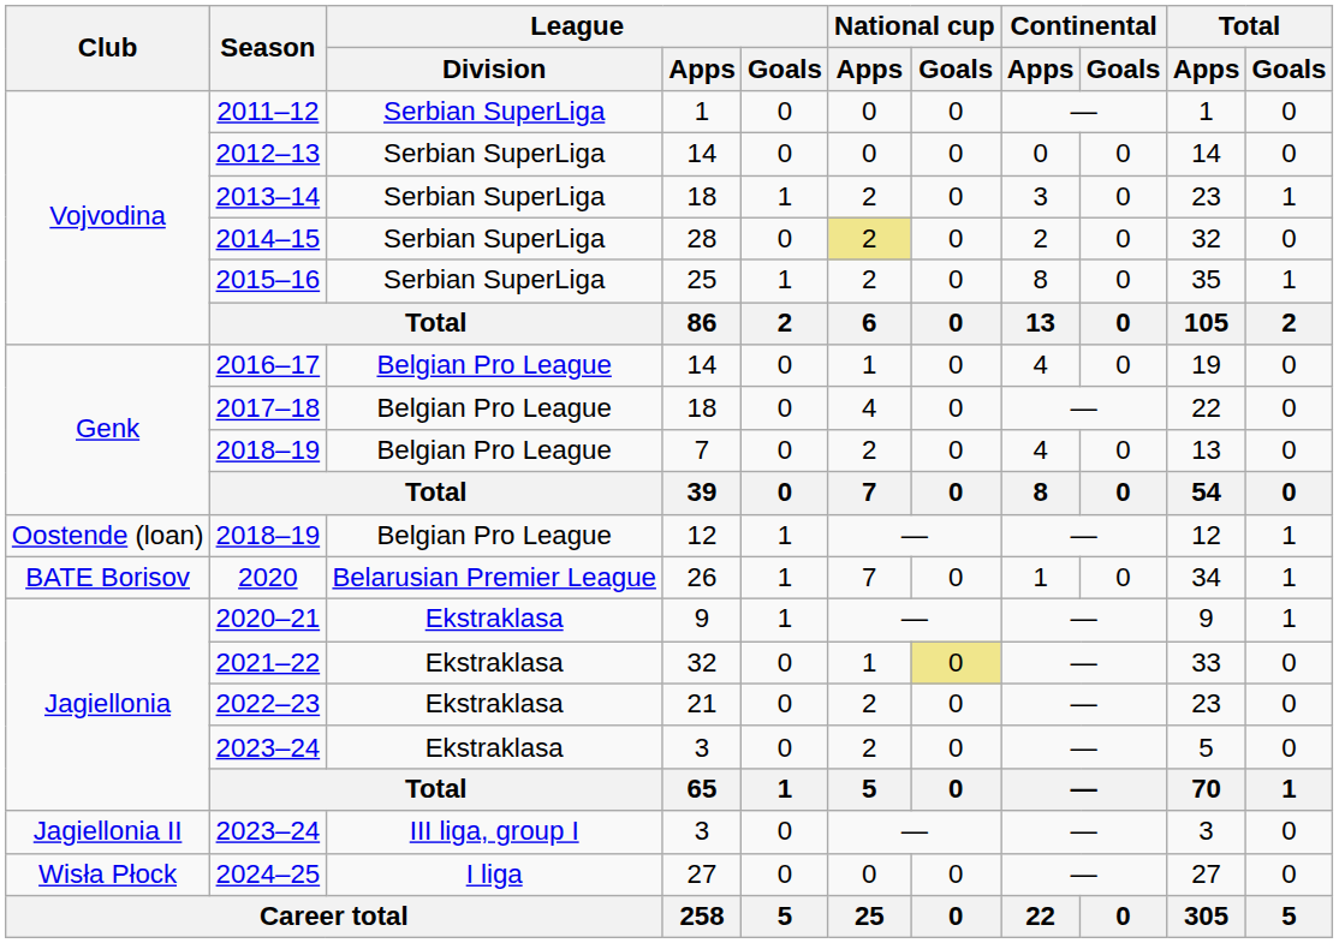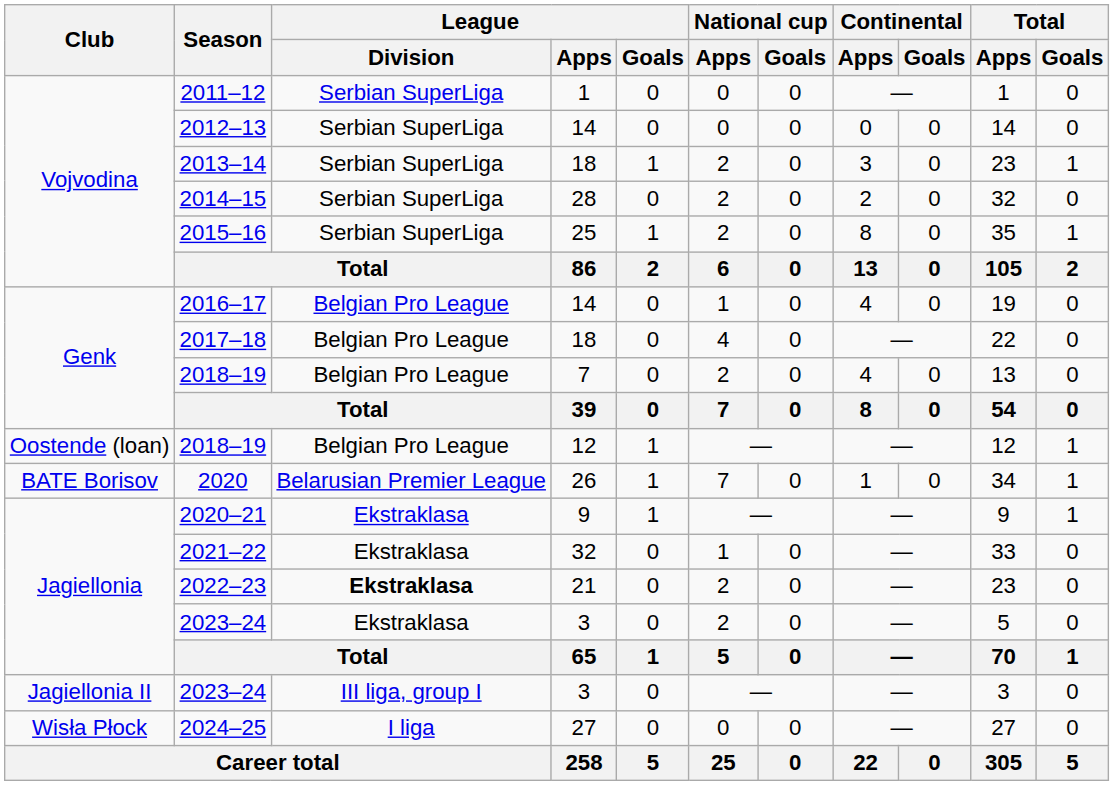2014–15 | National cup / Apps: khaki background -> no background
2021–22 | National cup / Goals: khaki background -> no background
2022–23 | League / Division: normal -> bold
